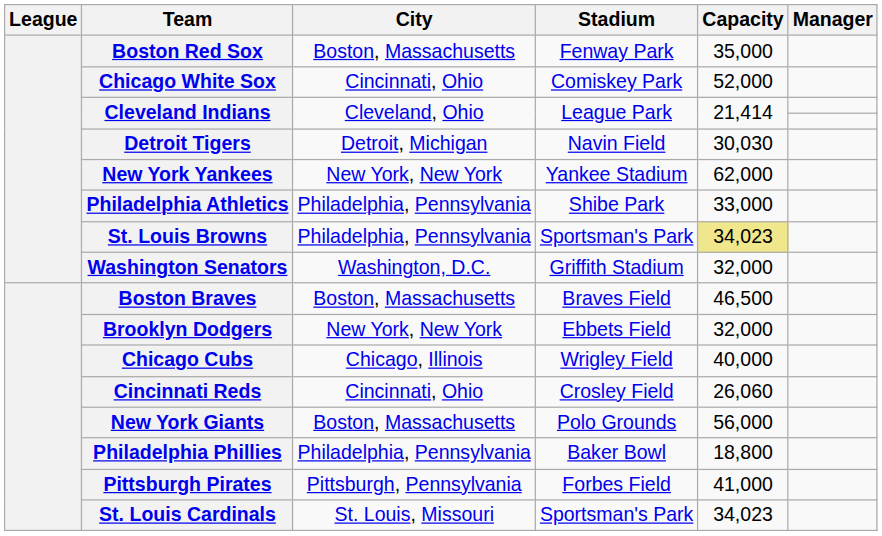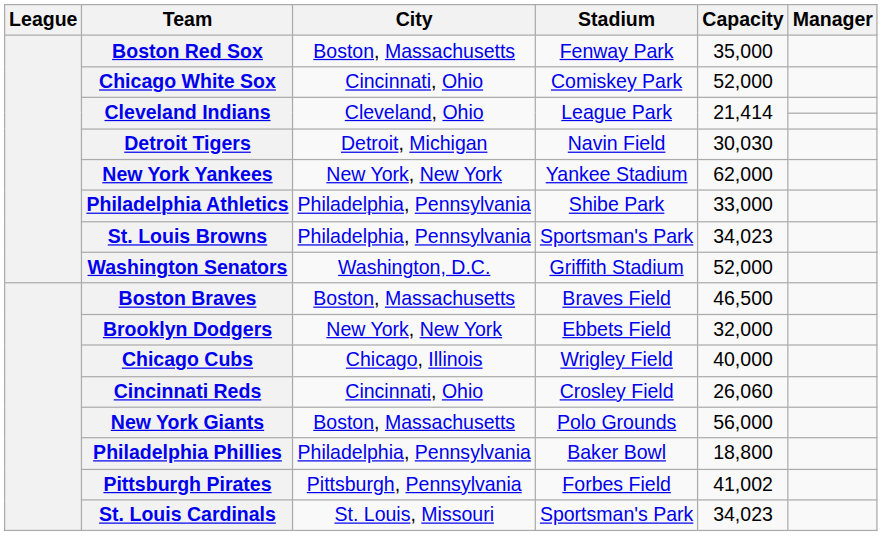St. Louis Browns | Capacity: khaki background -> no background
Washington Senators | Capacity: 32,000 -> 52,000
Pittsburgh Pirates | Capacity: 41,000 -> 41,002
